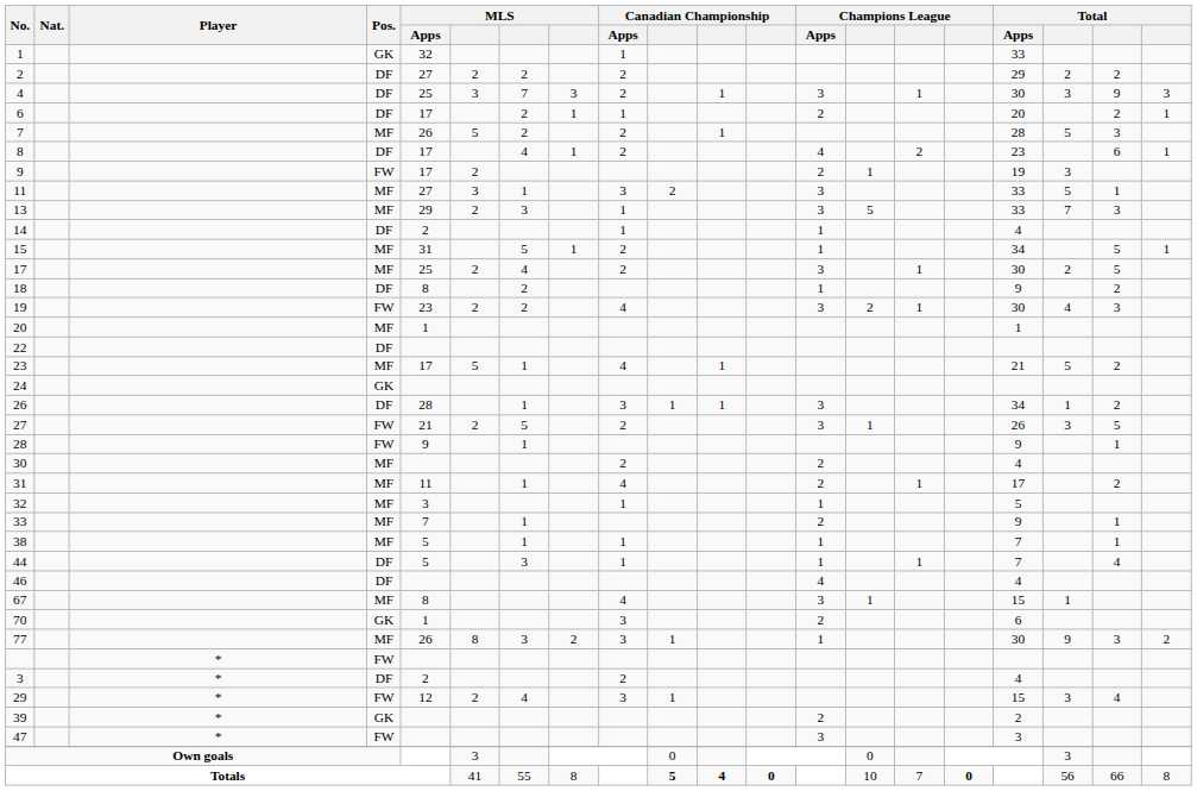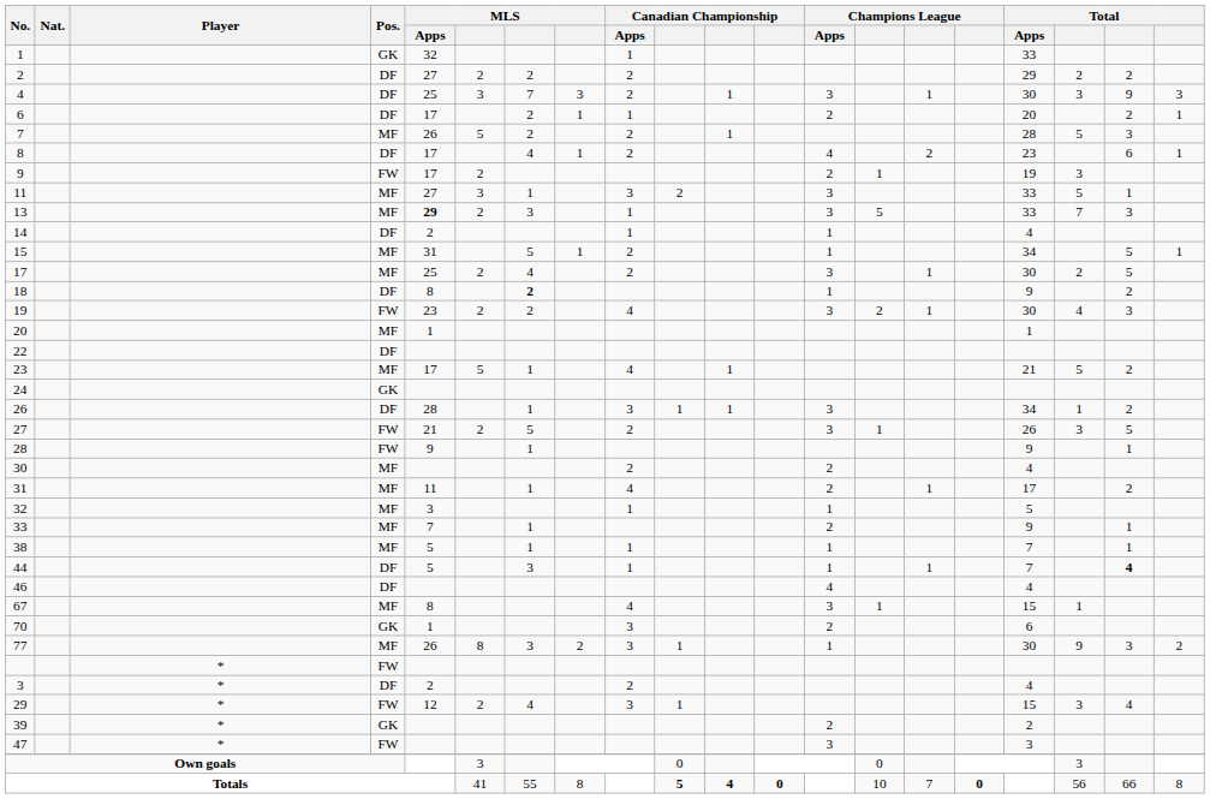13 | MLS / Apps: normal -> bold
18 | column 7: normal -> bold
44 | column 19: normal -> bold
